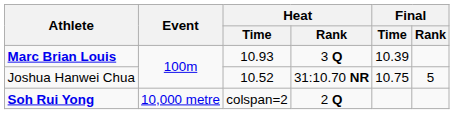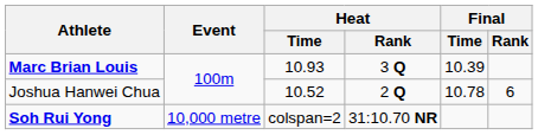Joshua Hanwei Chua | Heat / Rank: 31:10.70 NR -> 2 Q
Joshua Hanwei Chua | Final / Time: 10.75 -> 10.78
Joshua Hanwei Chua | Final / Rank: 5 -> 6
Soh Rui Yong | Heat / Rank: 2 Q -> 31:10.70 NR
